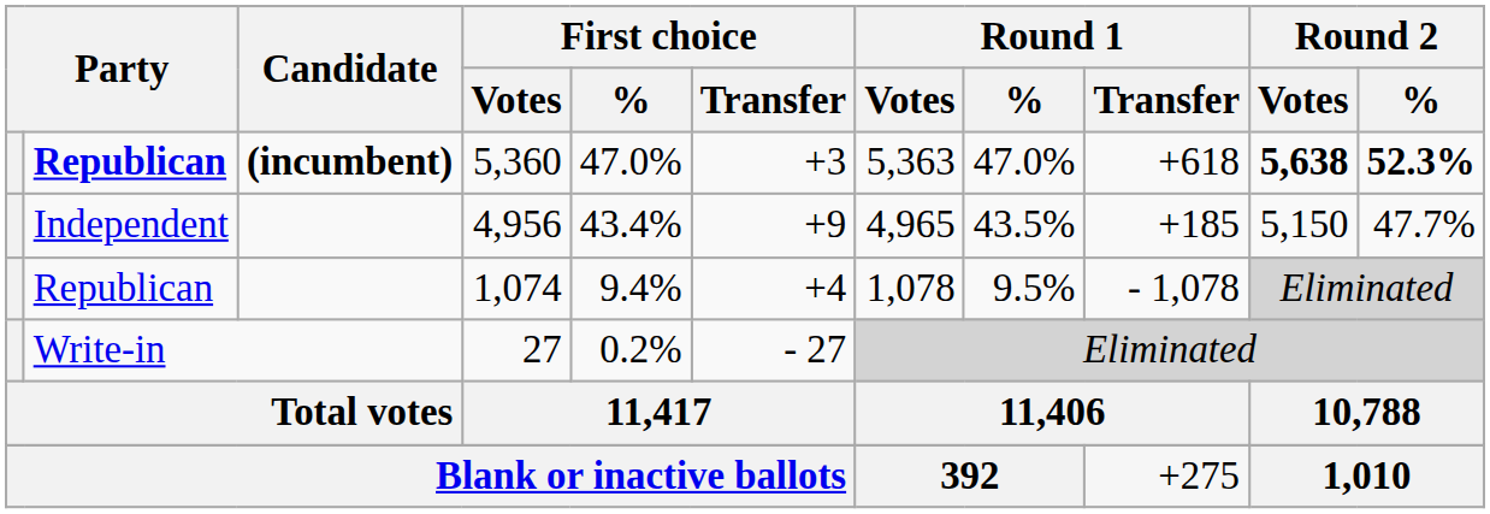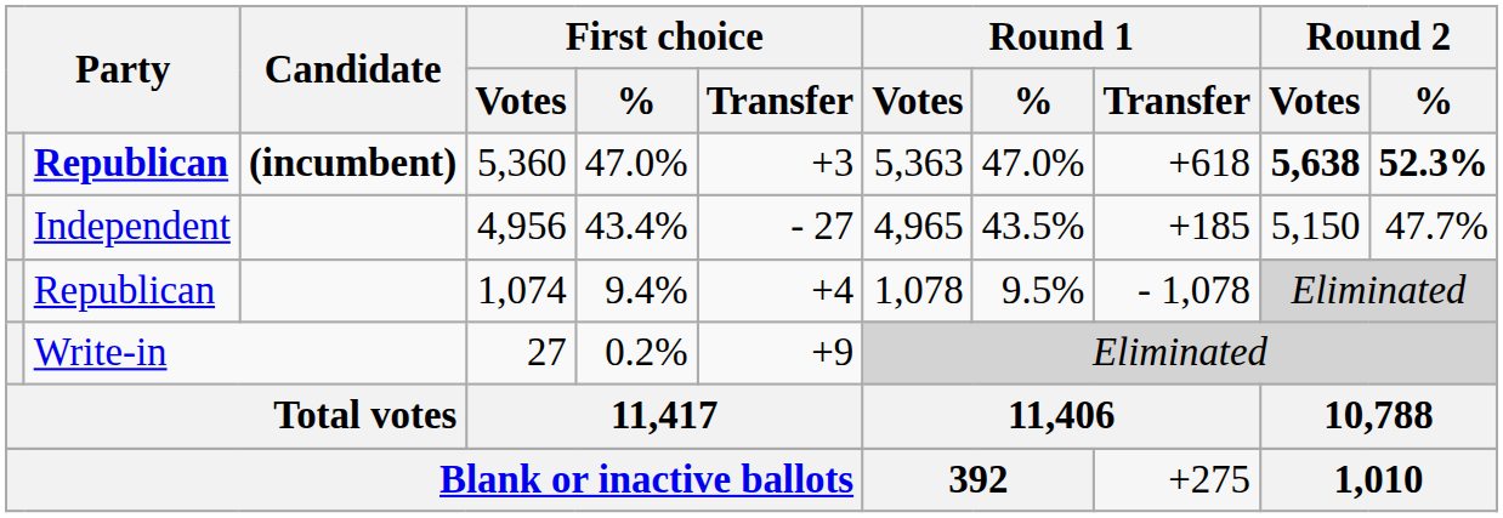4,956 | First choice / Transfer: +9 -> - 27
27 | First choice / Transfer: - 27 -> +9
